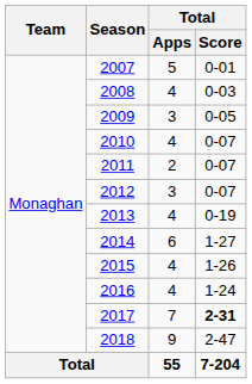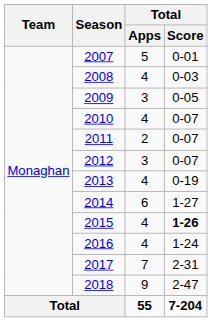2015 | Total / Score: normal -> bold
2017 | Total / Score: bold -> normal
